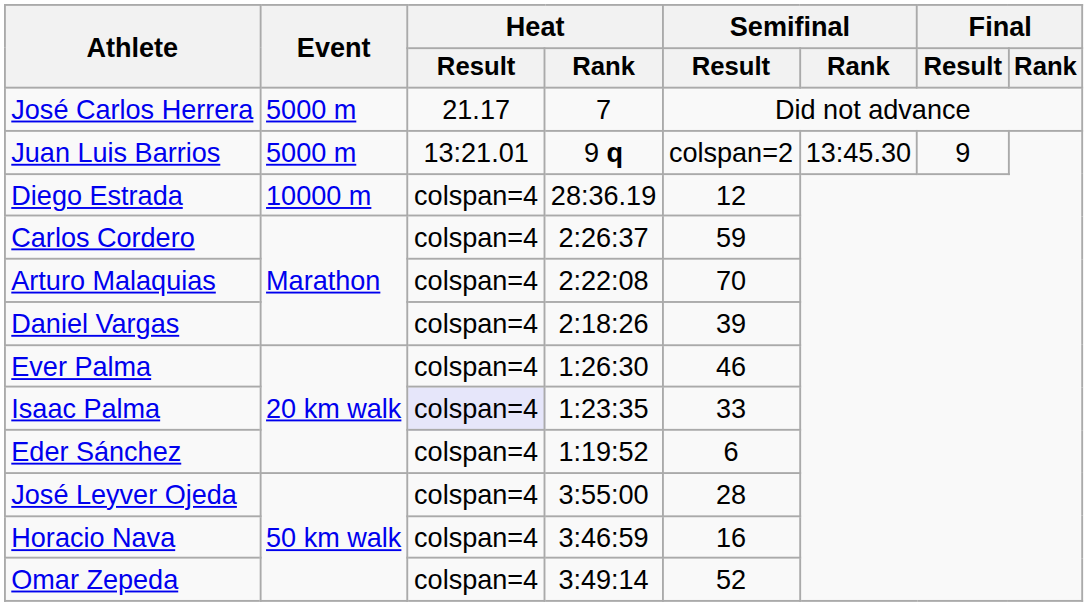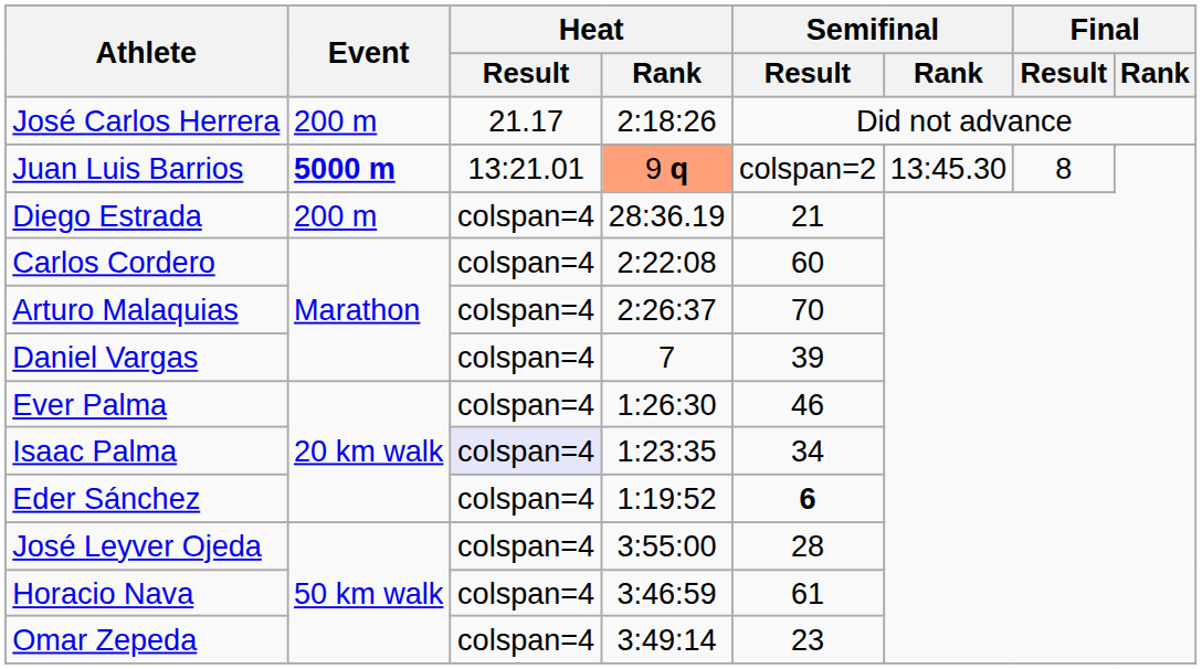José Carlos Herrera | Event: 5000 m -> 200 m
José Carlos Herrera | Heat / Rank: 7 -> 2:18:26
Juan Luis Barrios | Event: normal -> bold
Juan Luis Barrios | Heat / Rank: no background -> lightsalmon background
Juan Luis Barrios | Final / Result: 9 -> 8
Diego Estrada | Event: 10000 m -> 200 m
Diego Estrada | Semifinal / Result: 12 -> 21
Carlos Cordero | Heat / Rank: 2:26:37 -> 2:22:08
Carlos Cordero | Semifinal / Result: 59 -> 60
Arturo Malaquias | Heat / Rank: 2:22:08 -> 2:26:37
Daniel Vargas | Heat / Rank: 2:18:26 -> 7
Isaac Palma | Semifinal / Result: 33 -> 34
Eder Sánchez | Semifinal / Result: normal -> bold
Horacio Nava | Semifinal / Result: 16 -> 61
Omar Zepeda | Semifinal / Result: 52 -> 23
